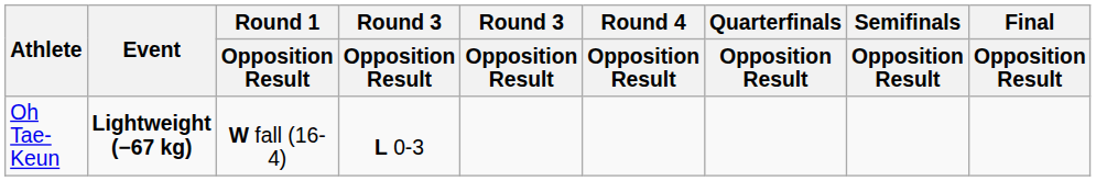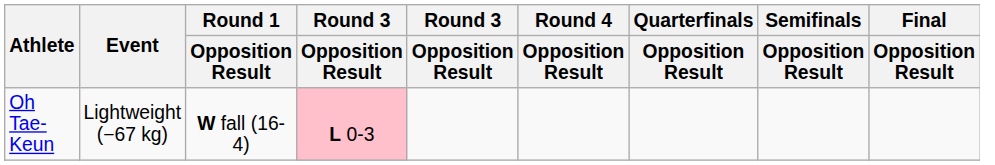Oh Tae-Keun | Event: bold -> normal
Oh Tae-Keun | column 4: no background -> pink background
